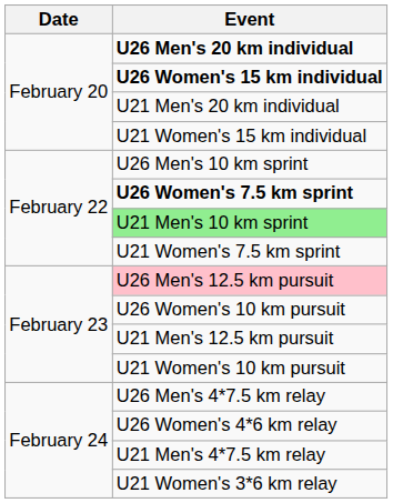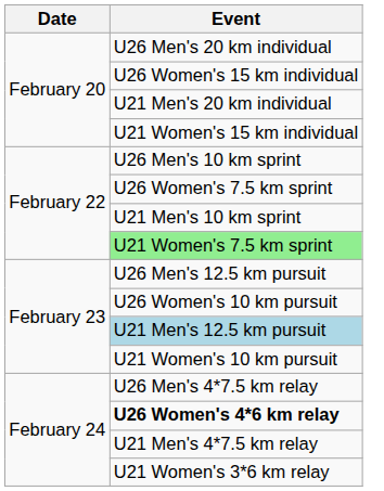U26 Men's 20 km individual | Event: bold -> normal
U26 Women's 15 km individual | Event: bold -> normal
U26 Women's 7.5 km sprint | Event: bold -> normal
U21 Men's 10 km sprint | Event: lightgreen background -> no background
U21 Women's 7.5 km sprint | Event: no background -> lightgreen background
U26 Men's 12.5 km pursuit | Event: pink background -> no background
U21 Men's 12.5 km pursuit | Event: no background -> lightblue background
U26 Women's 4*6 km relay | Event: normal -> bold
